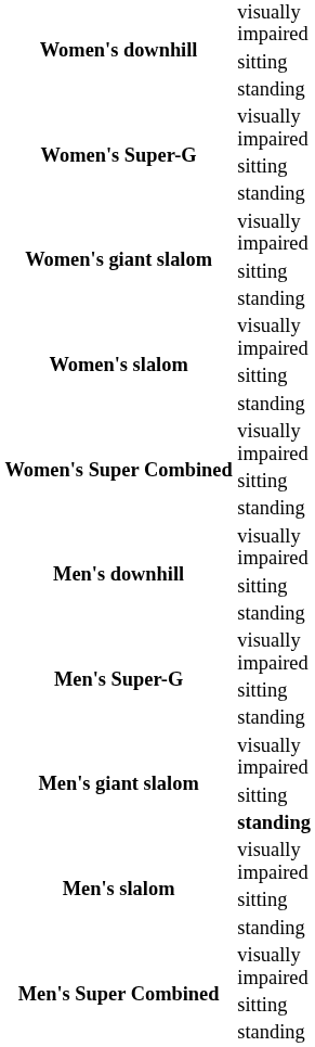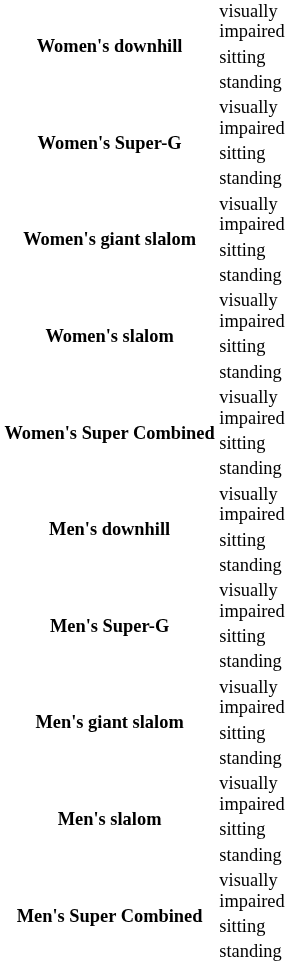Men's giant slalom / standing | column 2: bold -> normal
